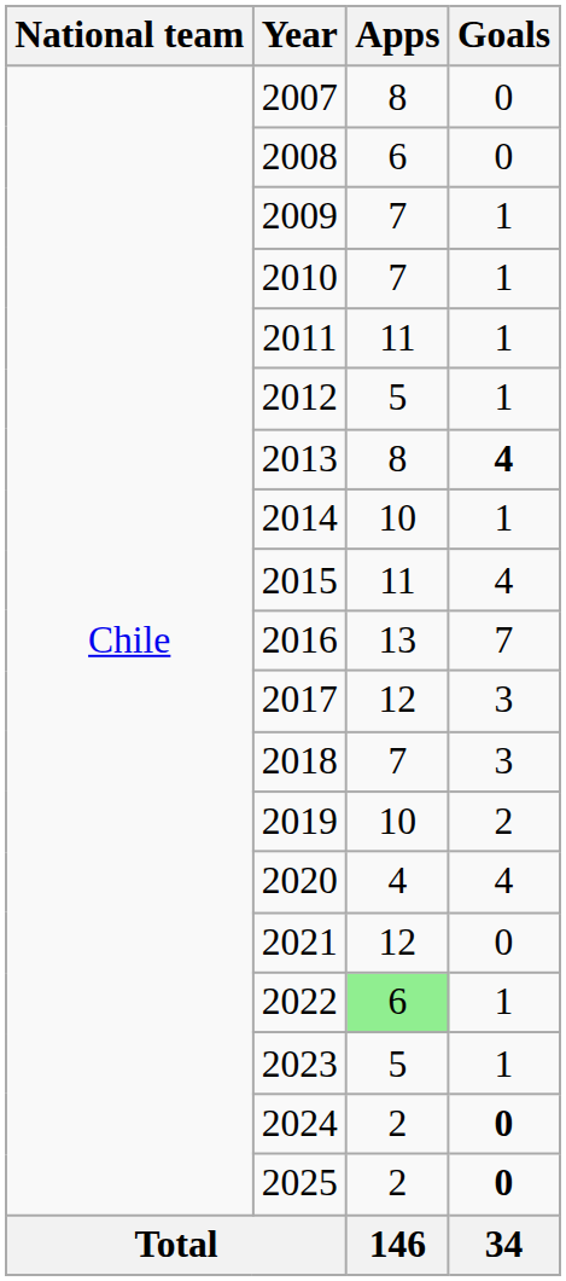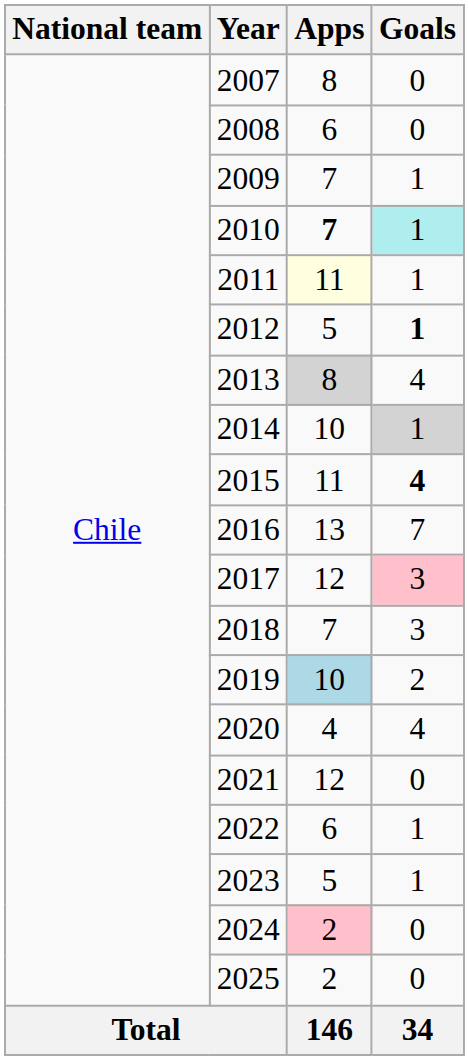2010 | Apps: normal -> bold
2010 | Goals: no background -> paleturquoise background
2011 | Apps: no background -> lightyellow background
2012 | Goals: normal -> bold
2013 | Apps: no background -> lightgrey background
2013 | Goals: bold -> normal
2014 | Goals: no background -> lightgrey background
2015 | Goals: normal -> bold
2017 | Goals: no background -> pink background
2019 | Apps: no background -> lightblue background
2022 | Apps: lightgreen background -> no background
2024 | Apps: no background -> pink background
2024 | Goals: bold -> normal
2025 | Goals: bold -> normal
